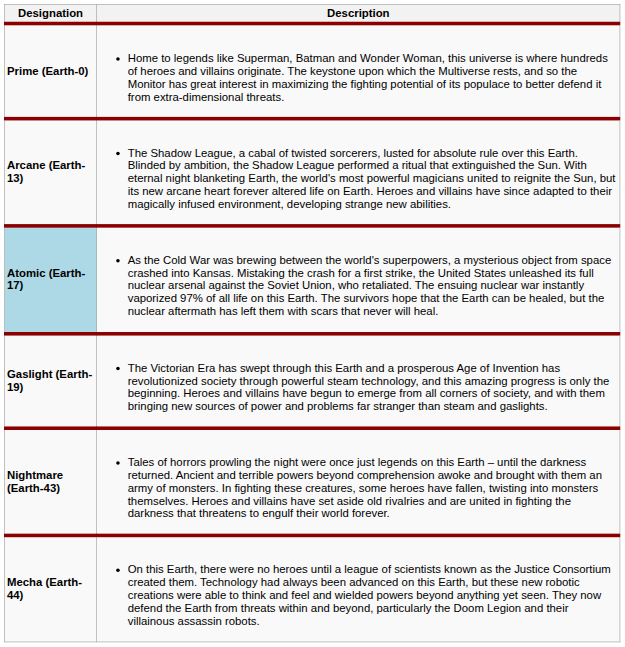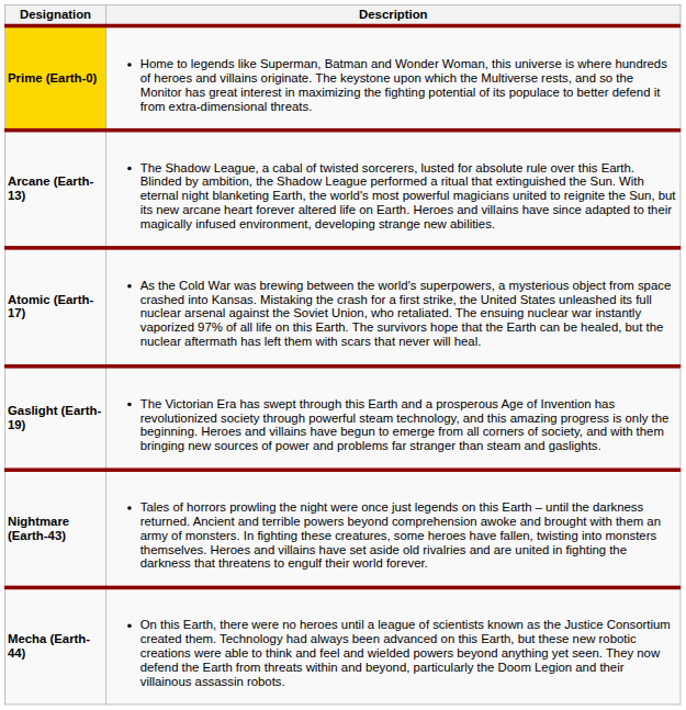Prime (Earth-0) | Designation: no background -> gold background
Atomic (Earth-17) | Designation: lightblue background -> no background
